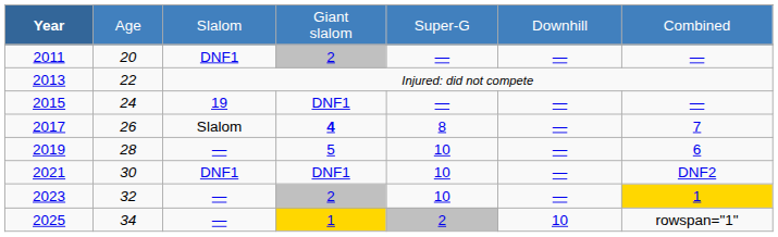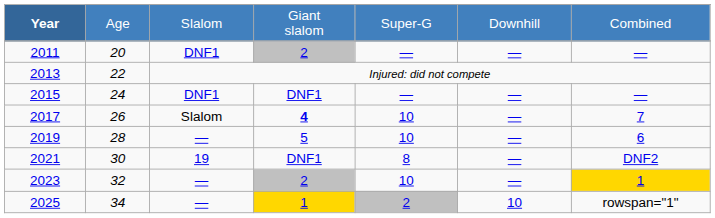2015 | column 3: 19 -> DNF1
2017 | column 5: 8 -> 10
2021 | column 3: DNF1 -> 19
2021 | column 5: 10 -> 8
